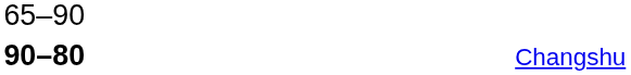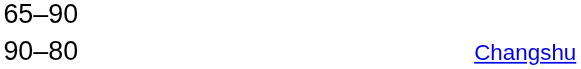Changshu | column 1: bold -> normal
